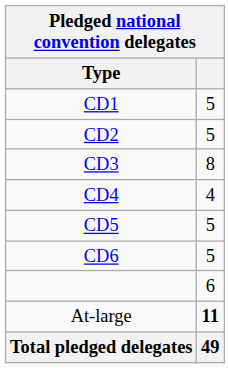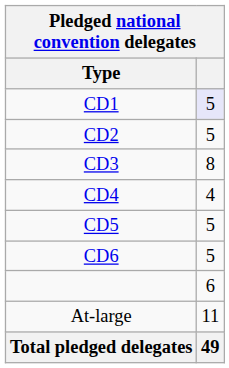CD1 | column 2: no background -> lavender background
At-large | column 2: bold -> normal
